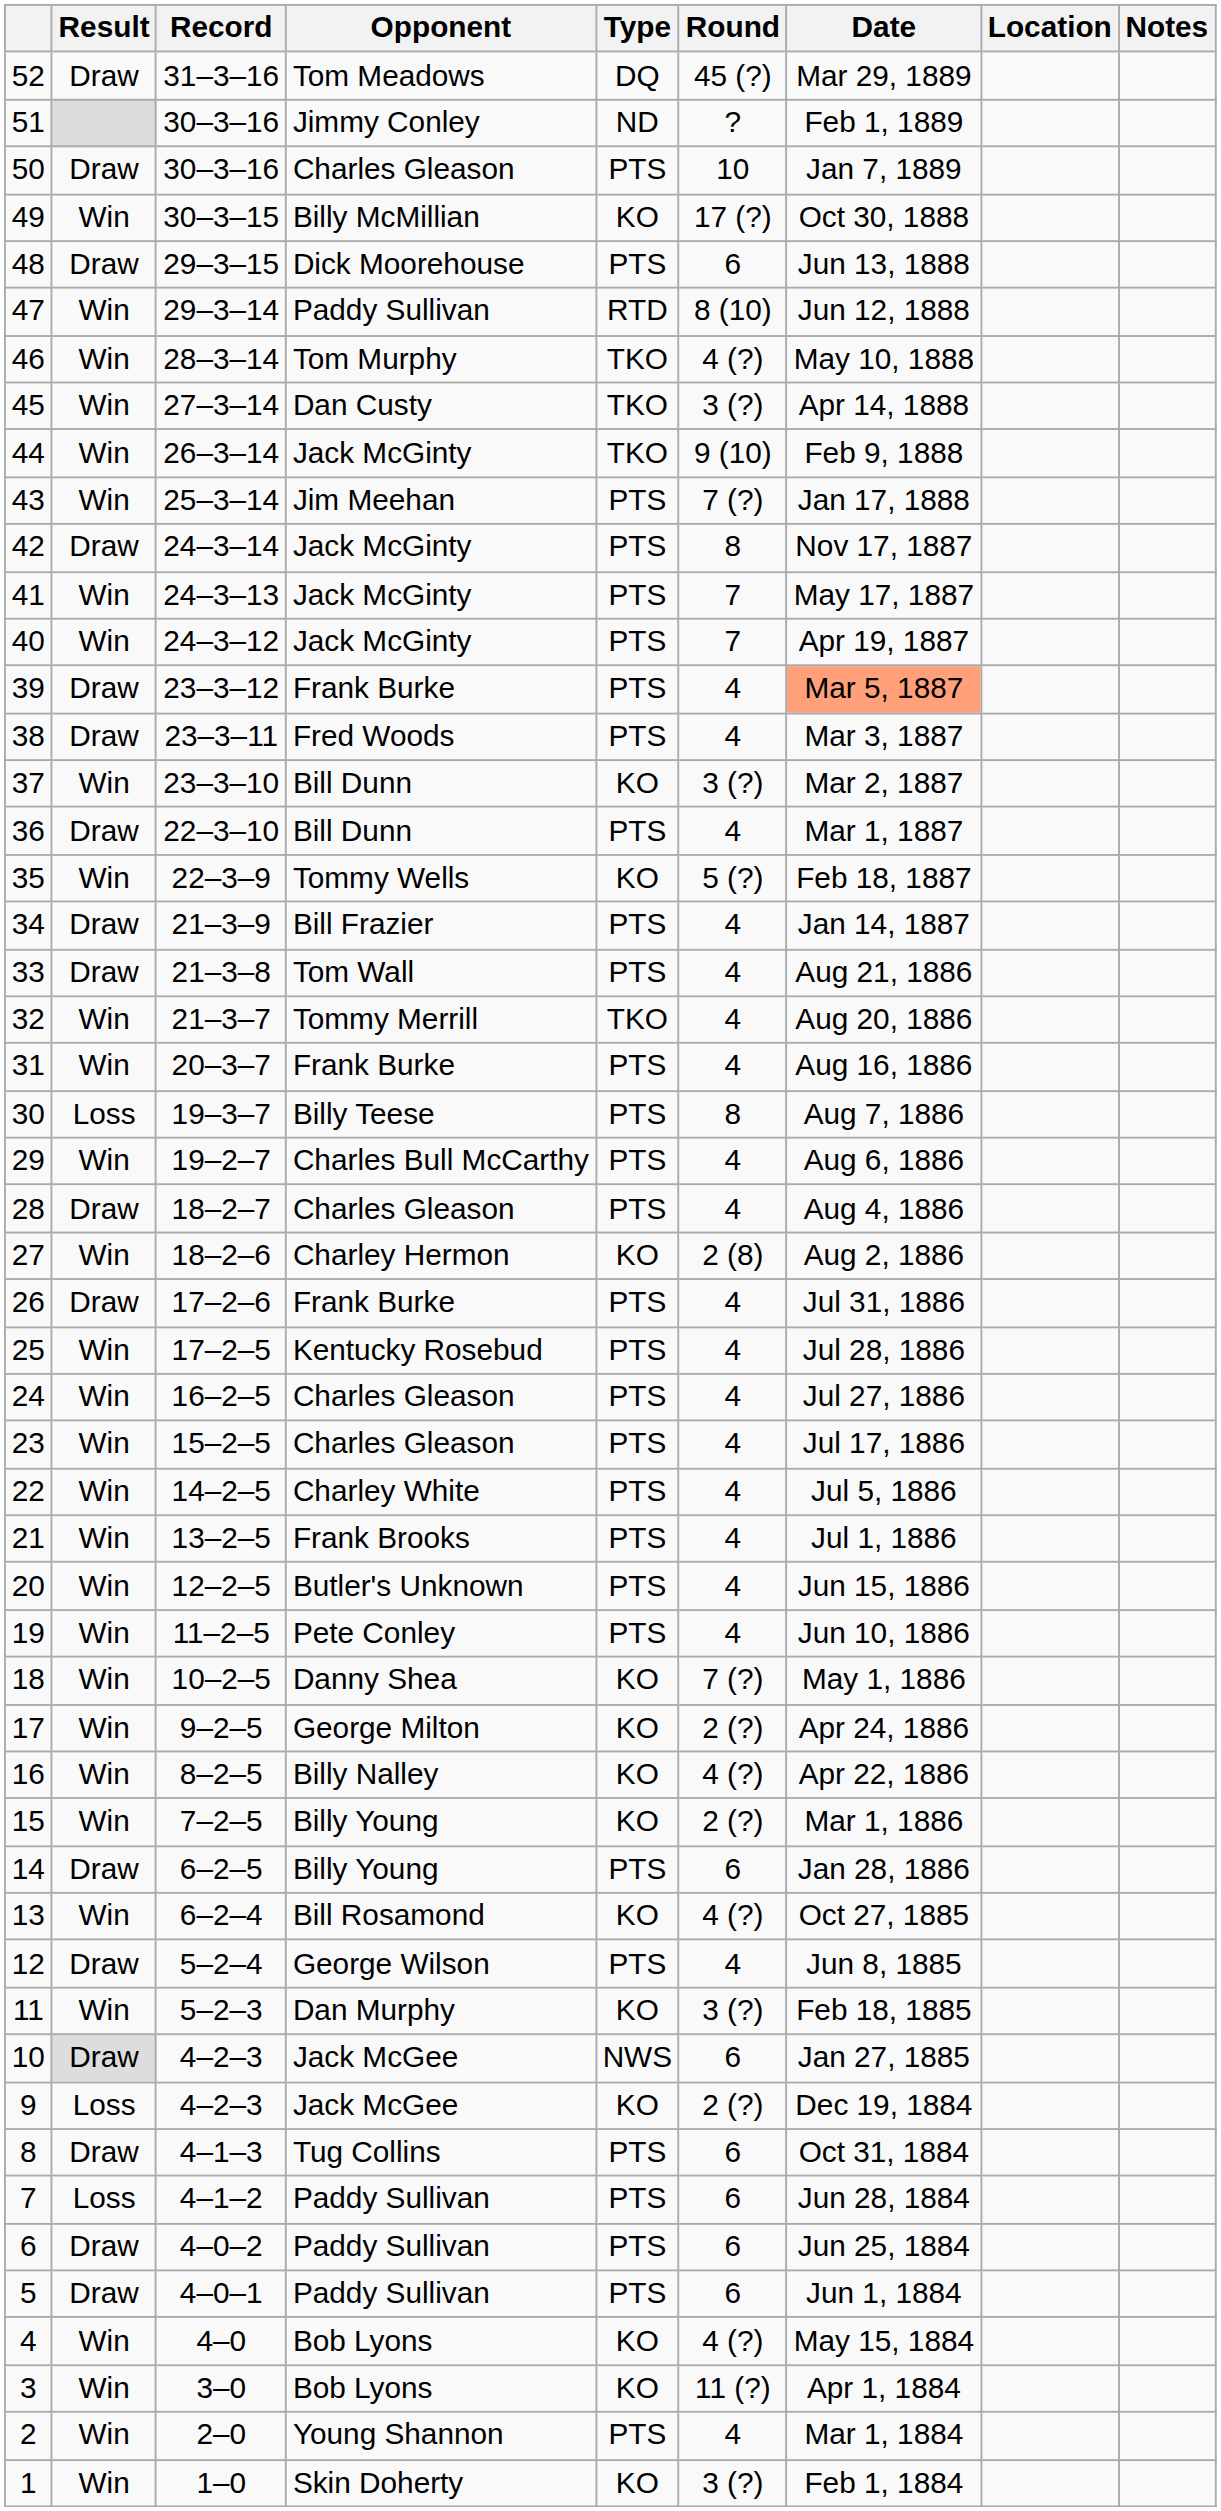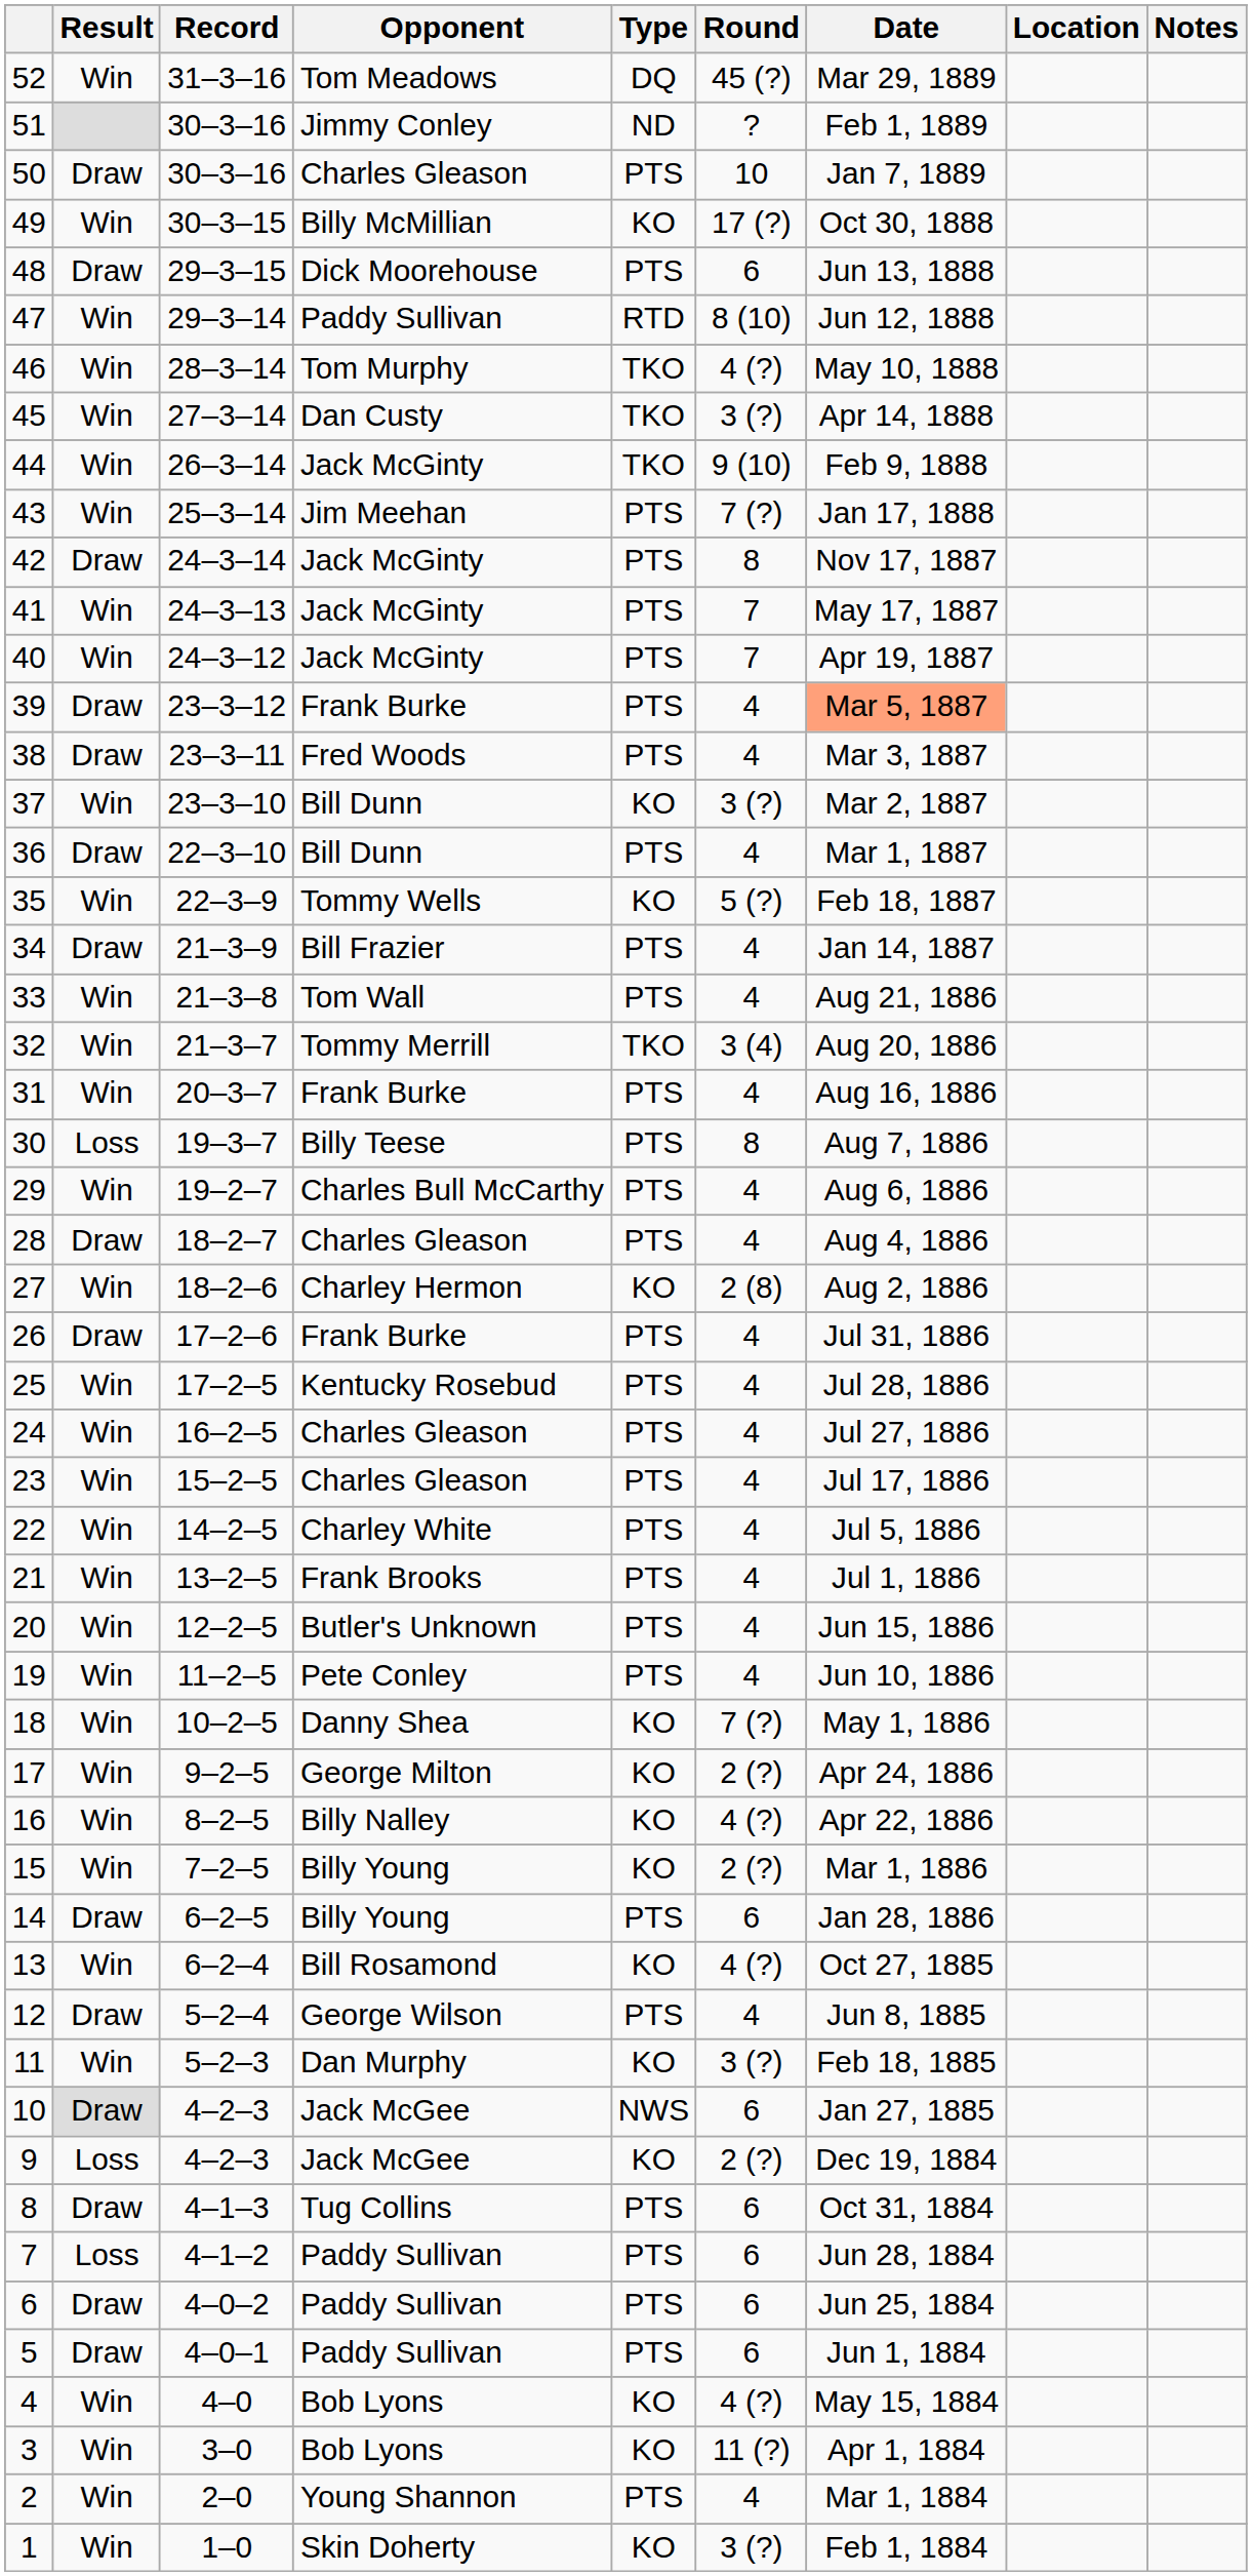52 | Result: Draw -> Win
33 | Result: Draw -> Win
32 | Round: 4 -> 3 (4)
